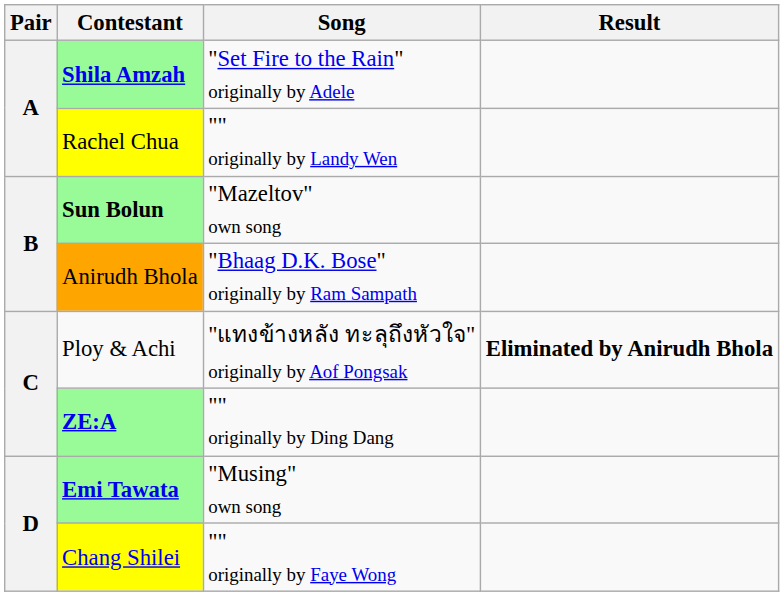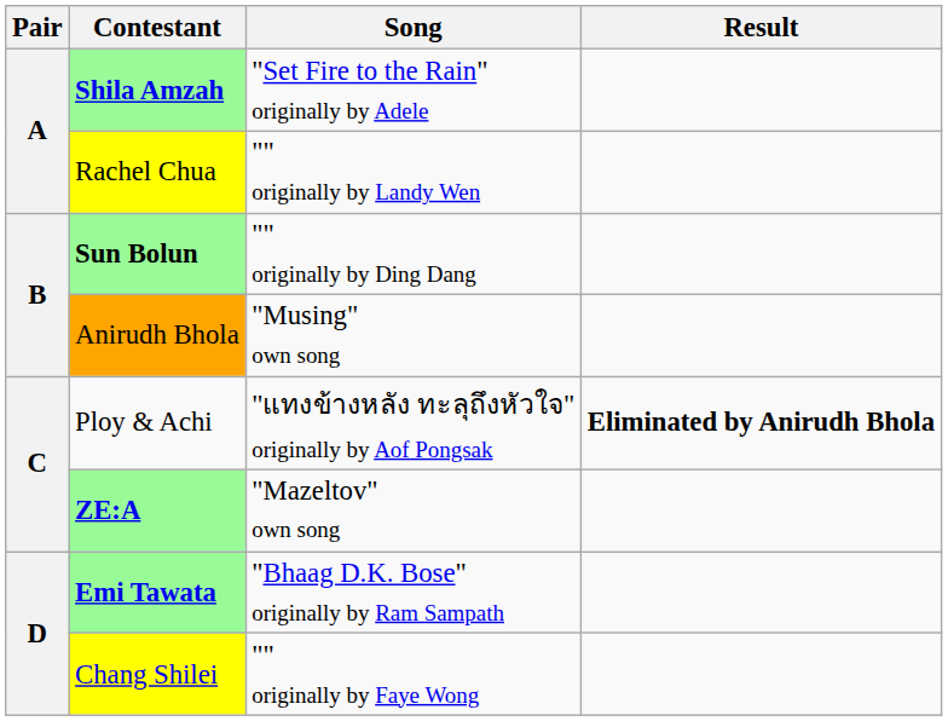Sun Bolun | Song: "Mazeltov" own song -> "" originally by Ding Dang
Anirudh Bhola | Song: "Bhaag D.K. Bose" originally by Ram Sampath -> "Musing" own song
ZE:A | Song: "" originally by Ding Dang -> "Mazeltov" own song
Emi Tawata | Song: "Musing" own song -> "Bhaag D.K. Bose" originally by Ram Sampath
